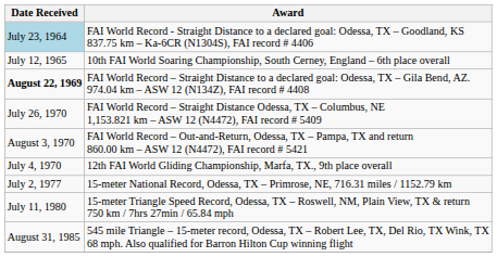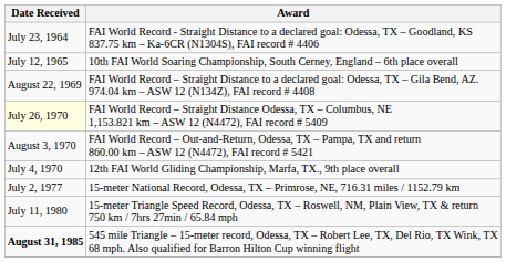July 23, 1964 | Date Received: lightblue background -> no background
August 22, 1969 | Date Received: bold -> normal
July 26, 1970 | Date Received: no background -> lightyellow background
August 31, 1985 | Date Received: normal -> bold
